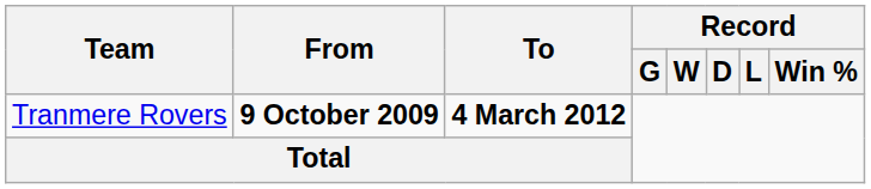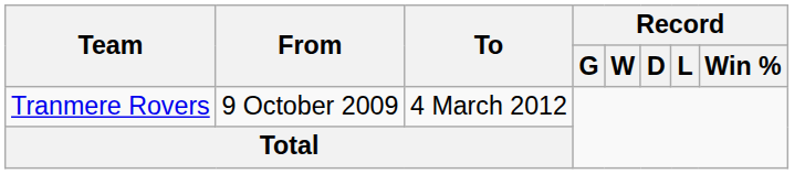Tranmere Rovers | From: bold -> normal
Tranmere Rovers | To: bold -> normal
